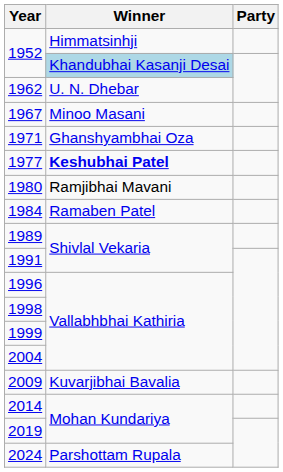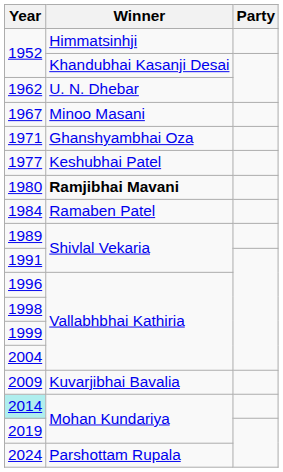1952 / Khandubhai Kasanji Desai | Winner: lightblue background -> no background
1977 | Winner: bold -> normal
1980 | Winner: normal -> bold
2014 | Year: no background -> paleturquoise background
